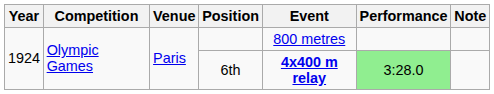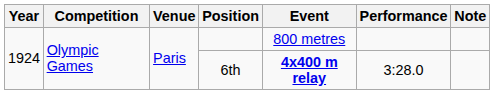6th | Performance: lightgreen background -> no background
